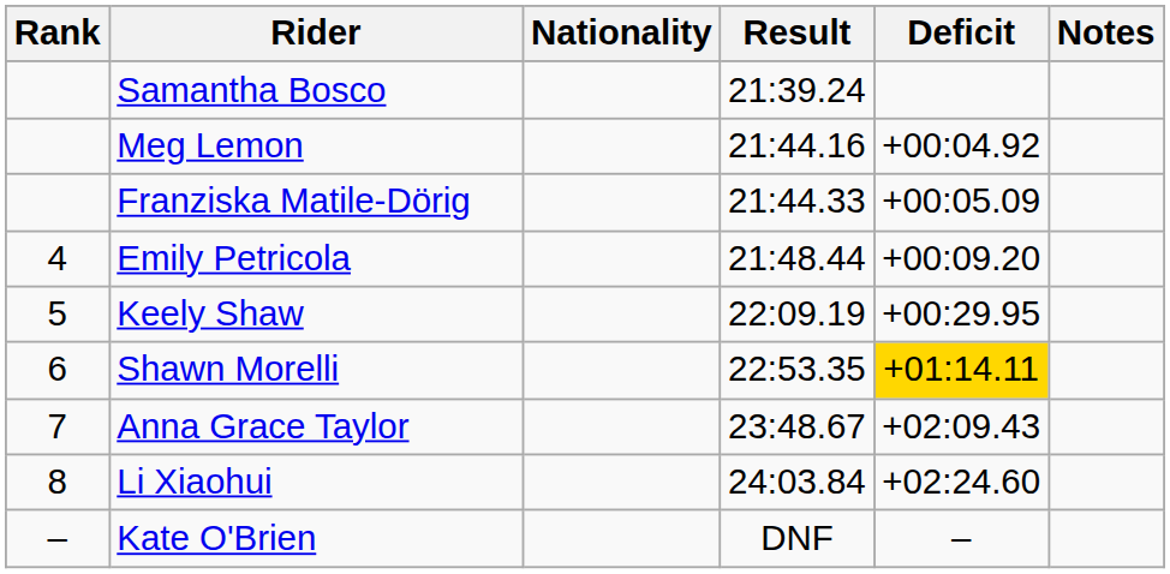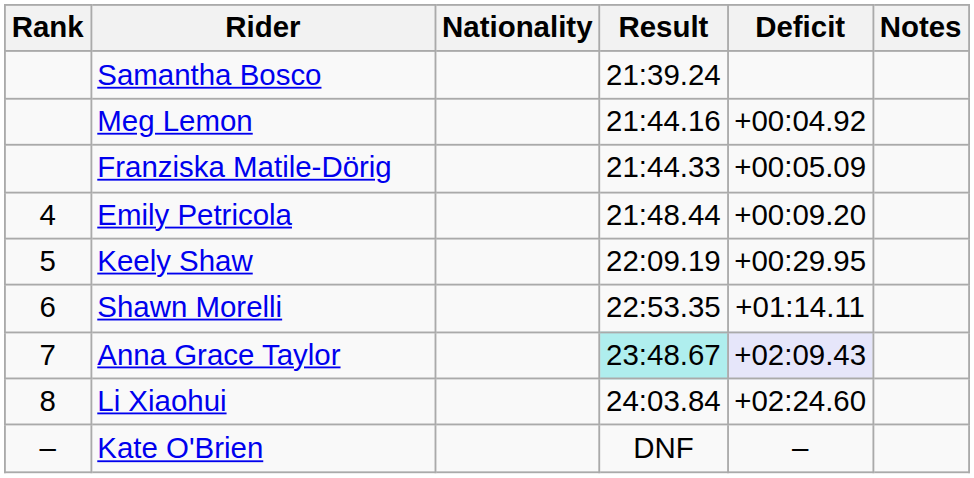Shawn Morelli | Deficit: gold background -> no background
Anna Grace Taylor | Result: no background -> paleturquoise background
Anna Grace Taylor | Deficit: no background -> lavender background
